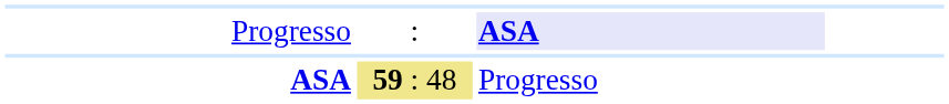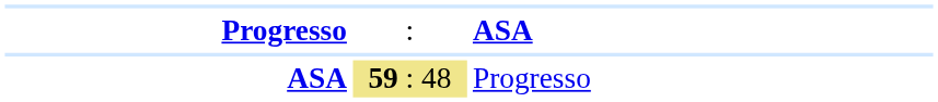row 1 | column 1: normal -> bold
row 1 | column 3: lavender background -> no background
